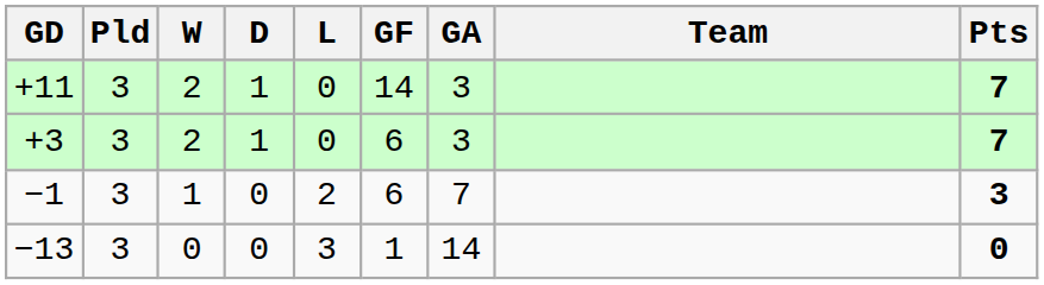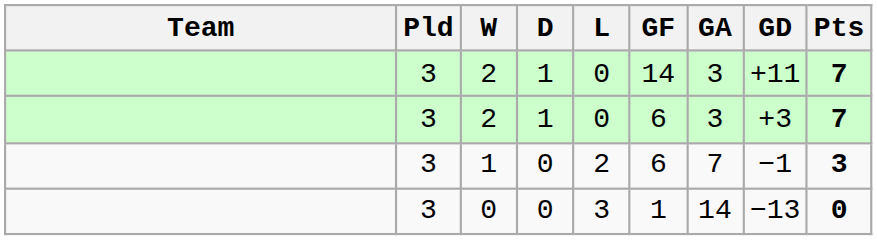columns swapped: Team <-> GD
